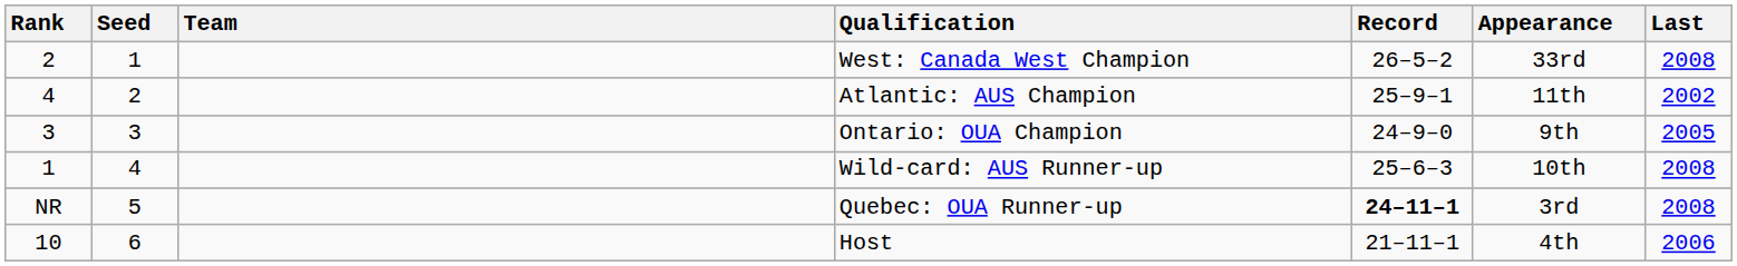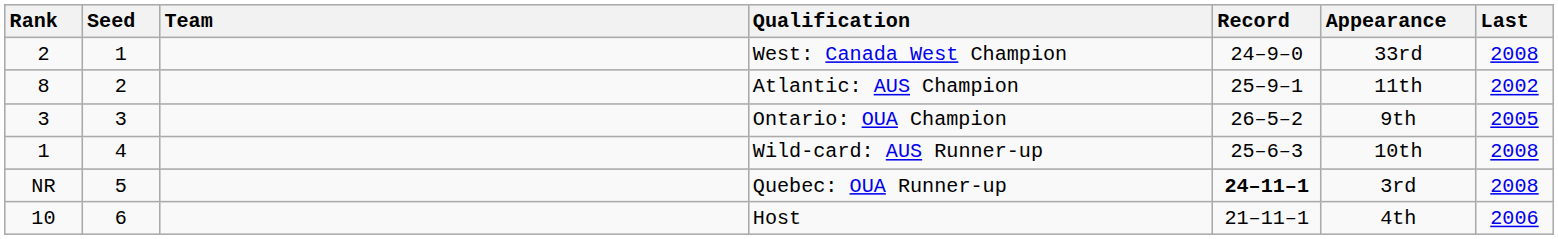West: Canada West Champion | Record: 26–5–2 -> 24–9–0
Atlantic: AUS Champion | Rank: 4 -> 8
Ontario: OUA Champion | Record: 24–9–0 -> 26–5–2
